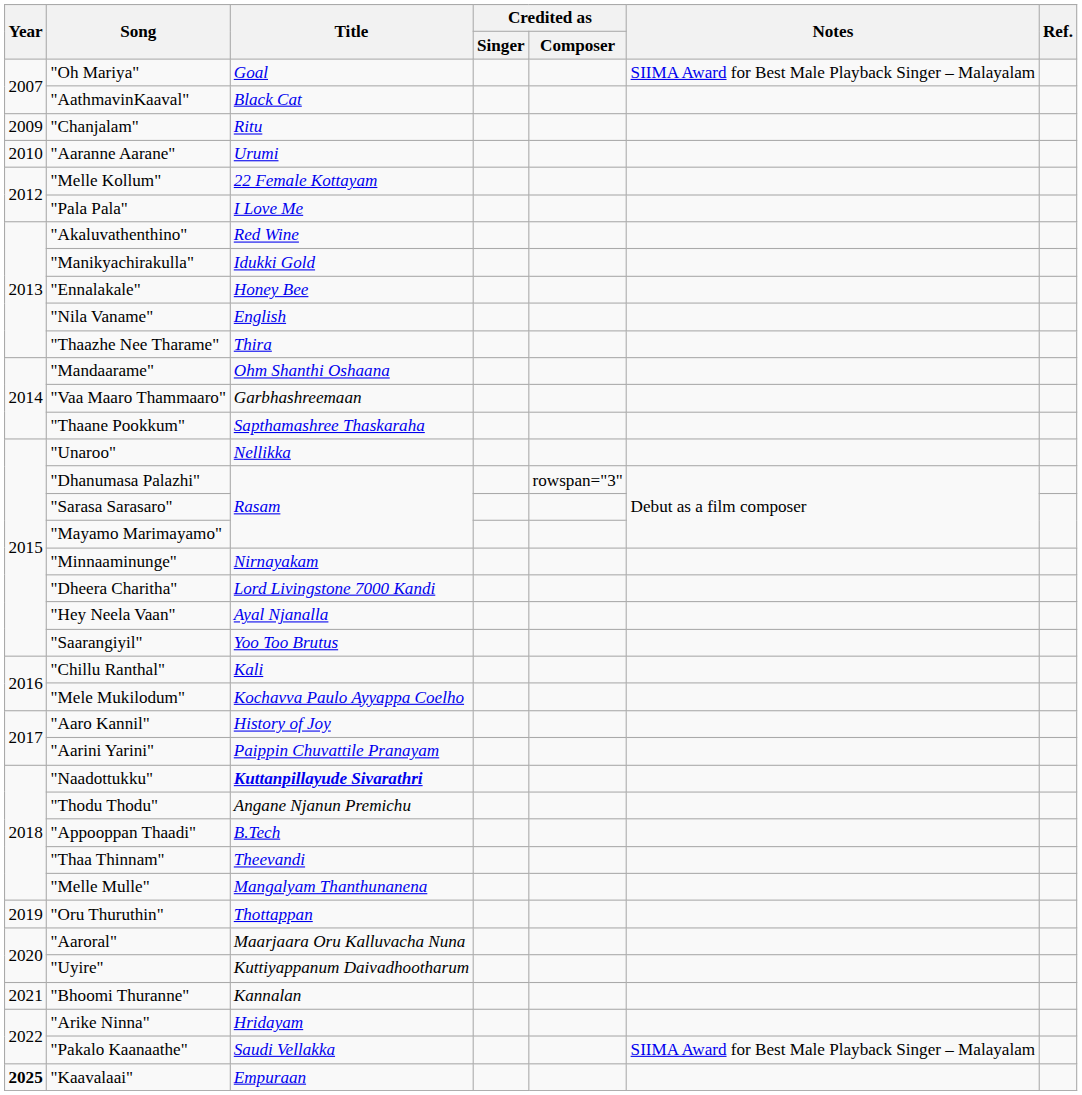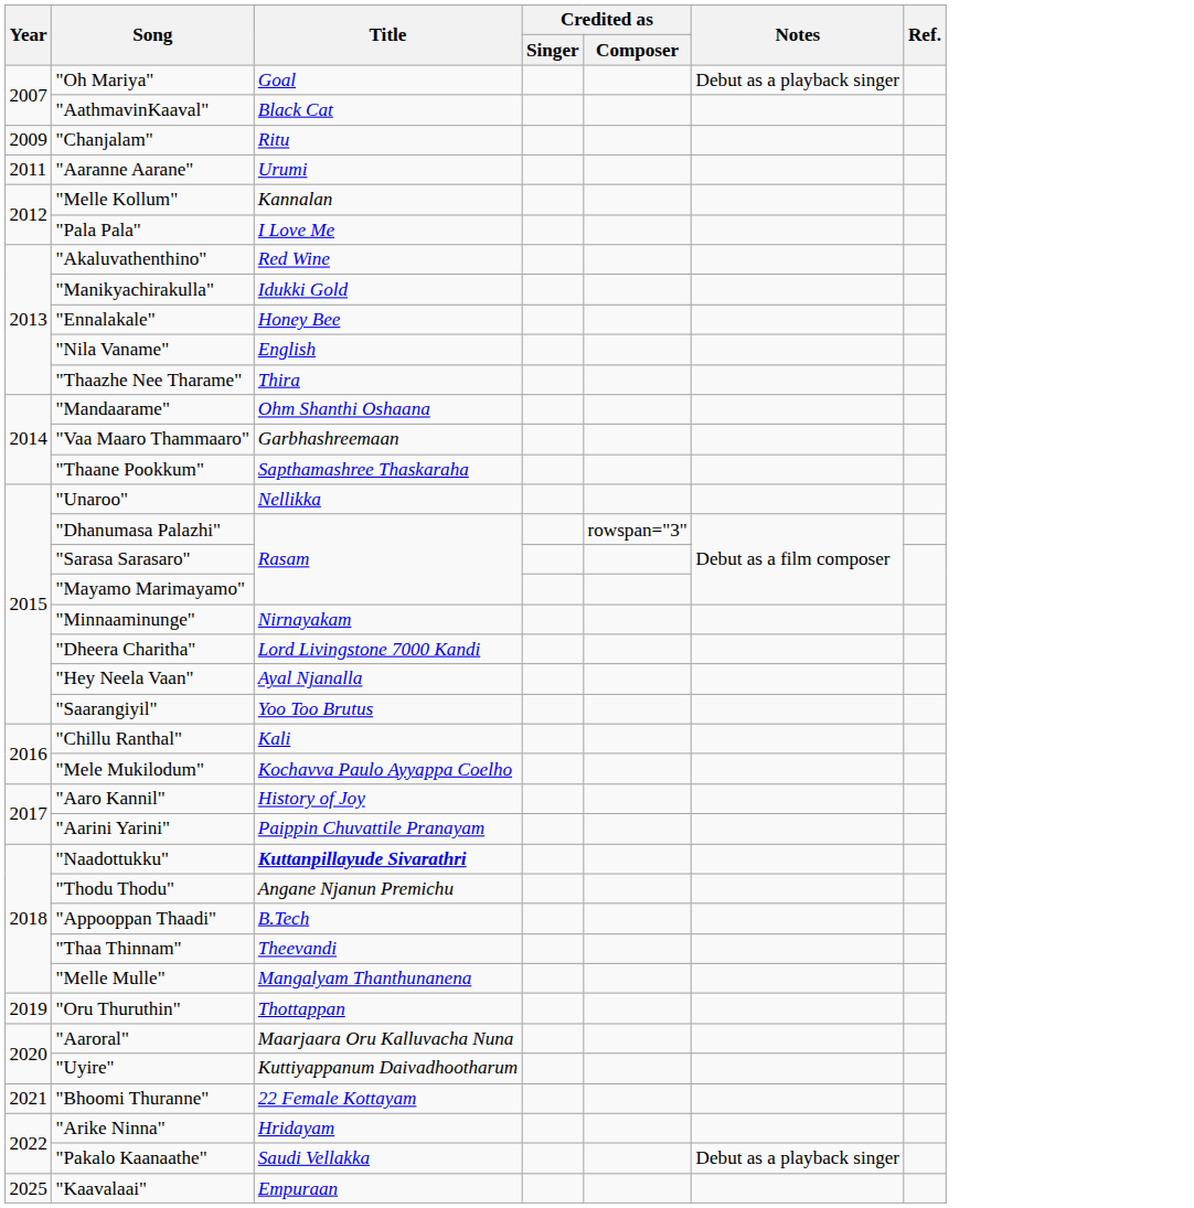"Oh Mariya" | Notes: SIIMA Award for Best Male Playback Singer – Malayalam -> Debut as a playback singer
"Aaranne Aarane" | Year: 2010 -> 2011
"Melle Kollum" | Title: 22 Female Kottayam -> Kannalan
"Bhoomi Thuranne" | Title: Kannalan -> 22 Female Kottayam
"Pakalo Kaanaathe" | Notes: SIIMA Award for Best Male Playback Singer – Malayalam -> Debut as a playback singer
"Kaavalaai" | Year: bold -> normal
